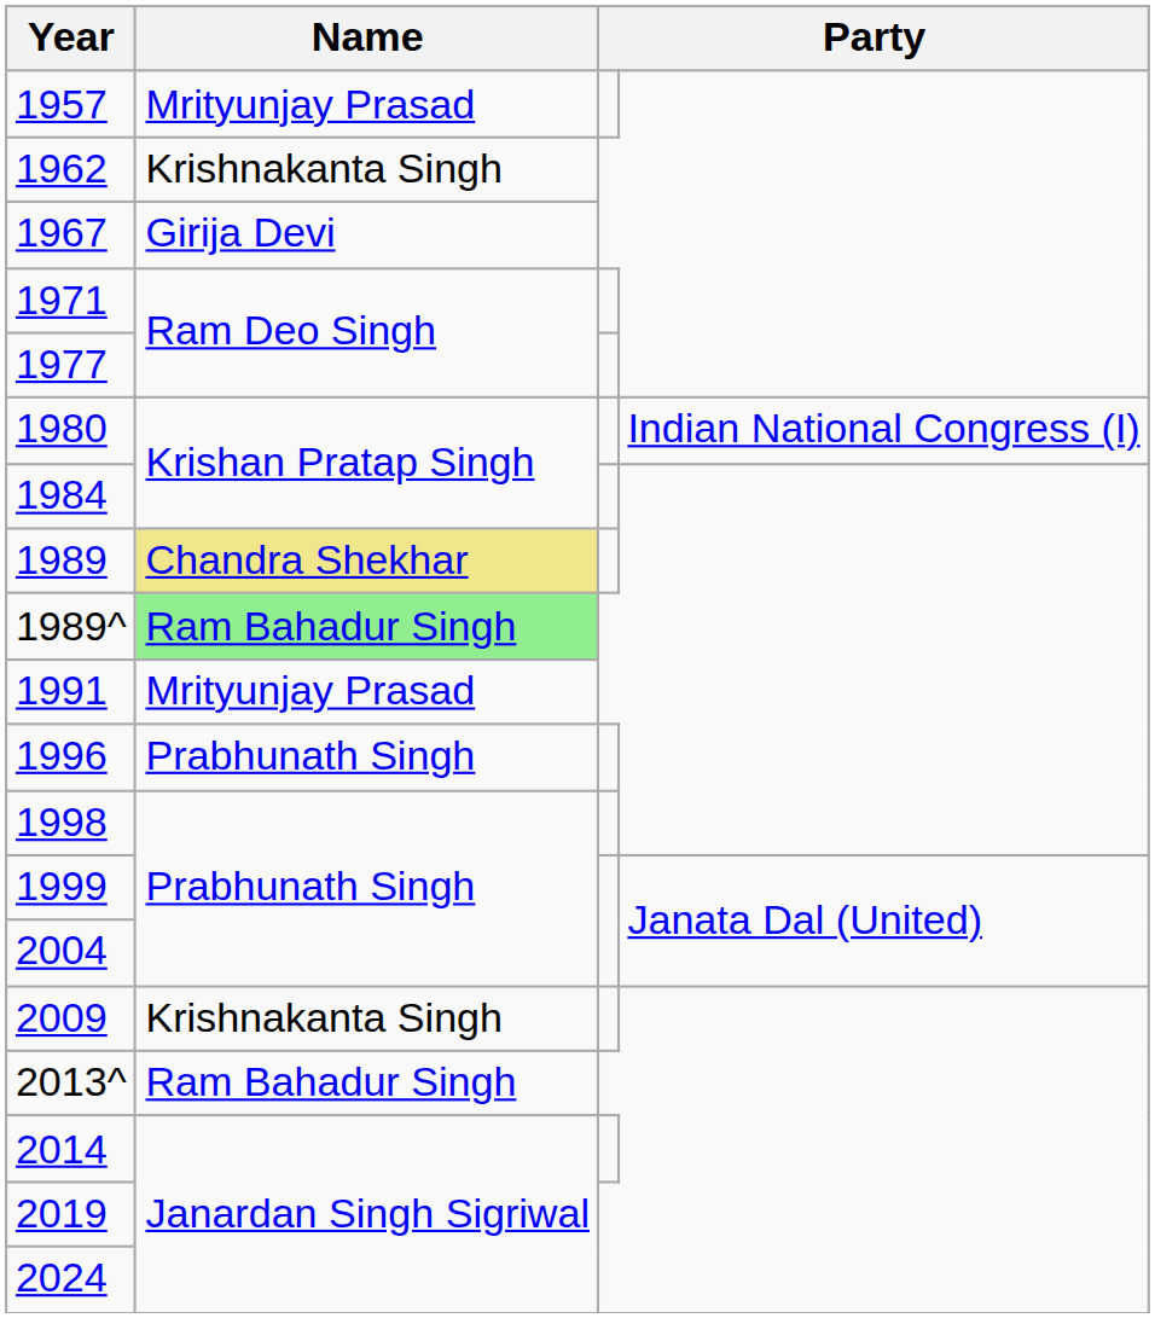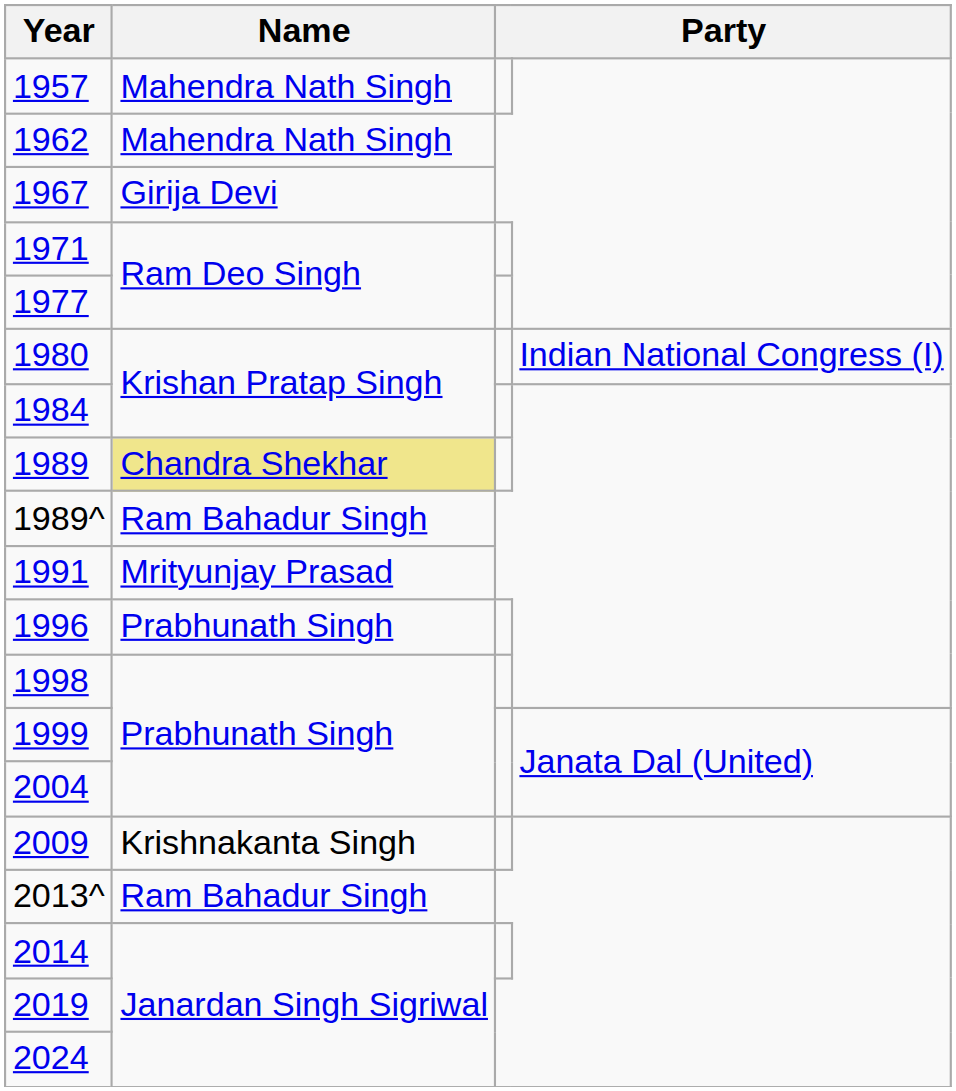1957 | Name: Mrityunjay Prasad -> Mahendra Nath Singh
1962 | Name: Krishnakanta Singh -> Mahendra Nath Singh
1989^ | Name: lightgreen background -> no background
